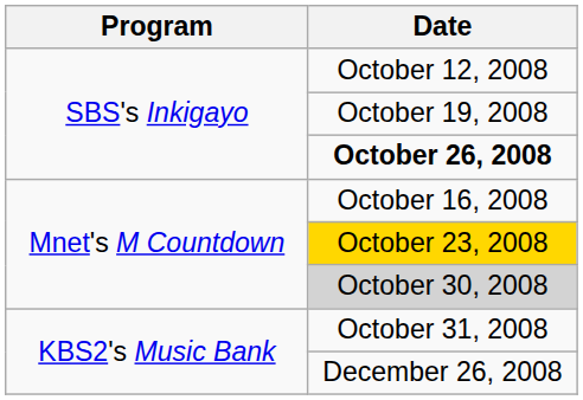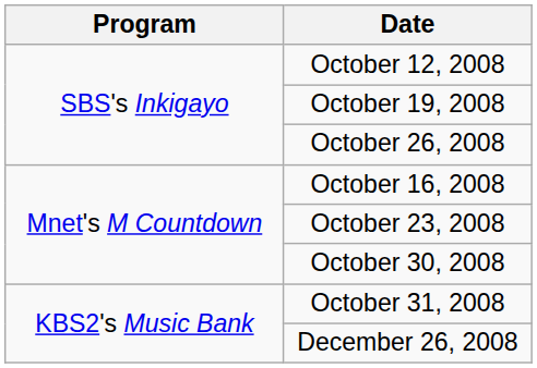October 26, 2008 | Date: bold -> normal
October 23, 2008 | Date: gold background -> no background
October 30, 2008 | Date: lightgrey background -> no background
